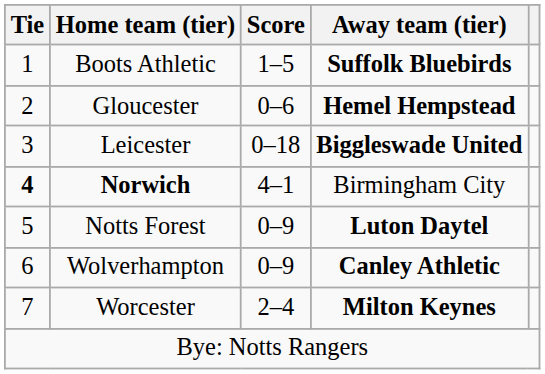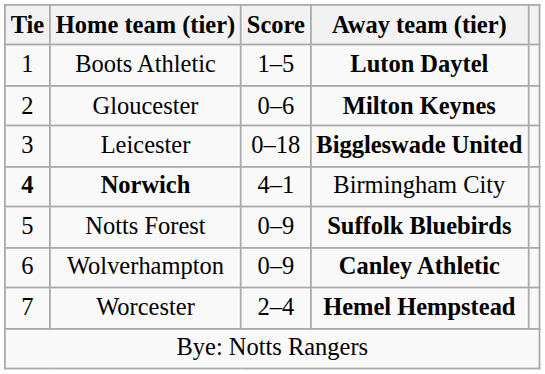Boots Athletic | Away team (tier): Suffolk Bluebirds -> Luton Daytel
Gloucester | Away team (tier): Hemel Hempstead -> Milton Keynes
Notts Forest | Away team (tier): Luton Daytel -> Suffolk Bluebirds
Worcester | Away team (tier): Milton Keynes -> Hemel Hempstead
